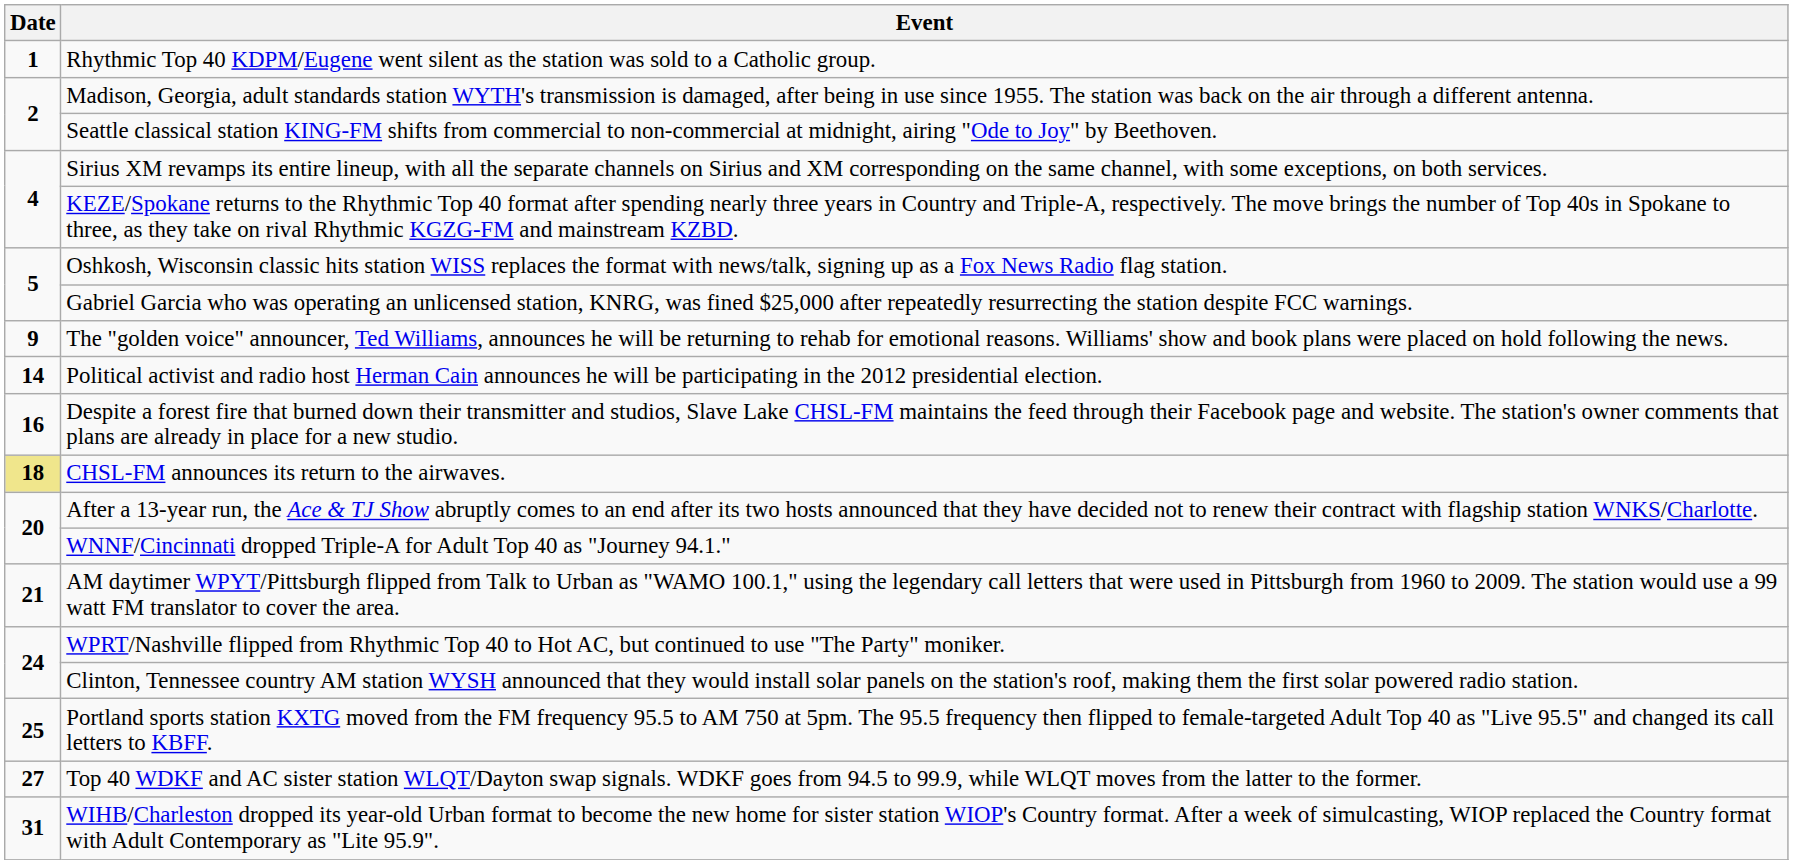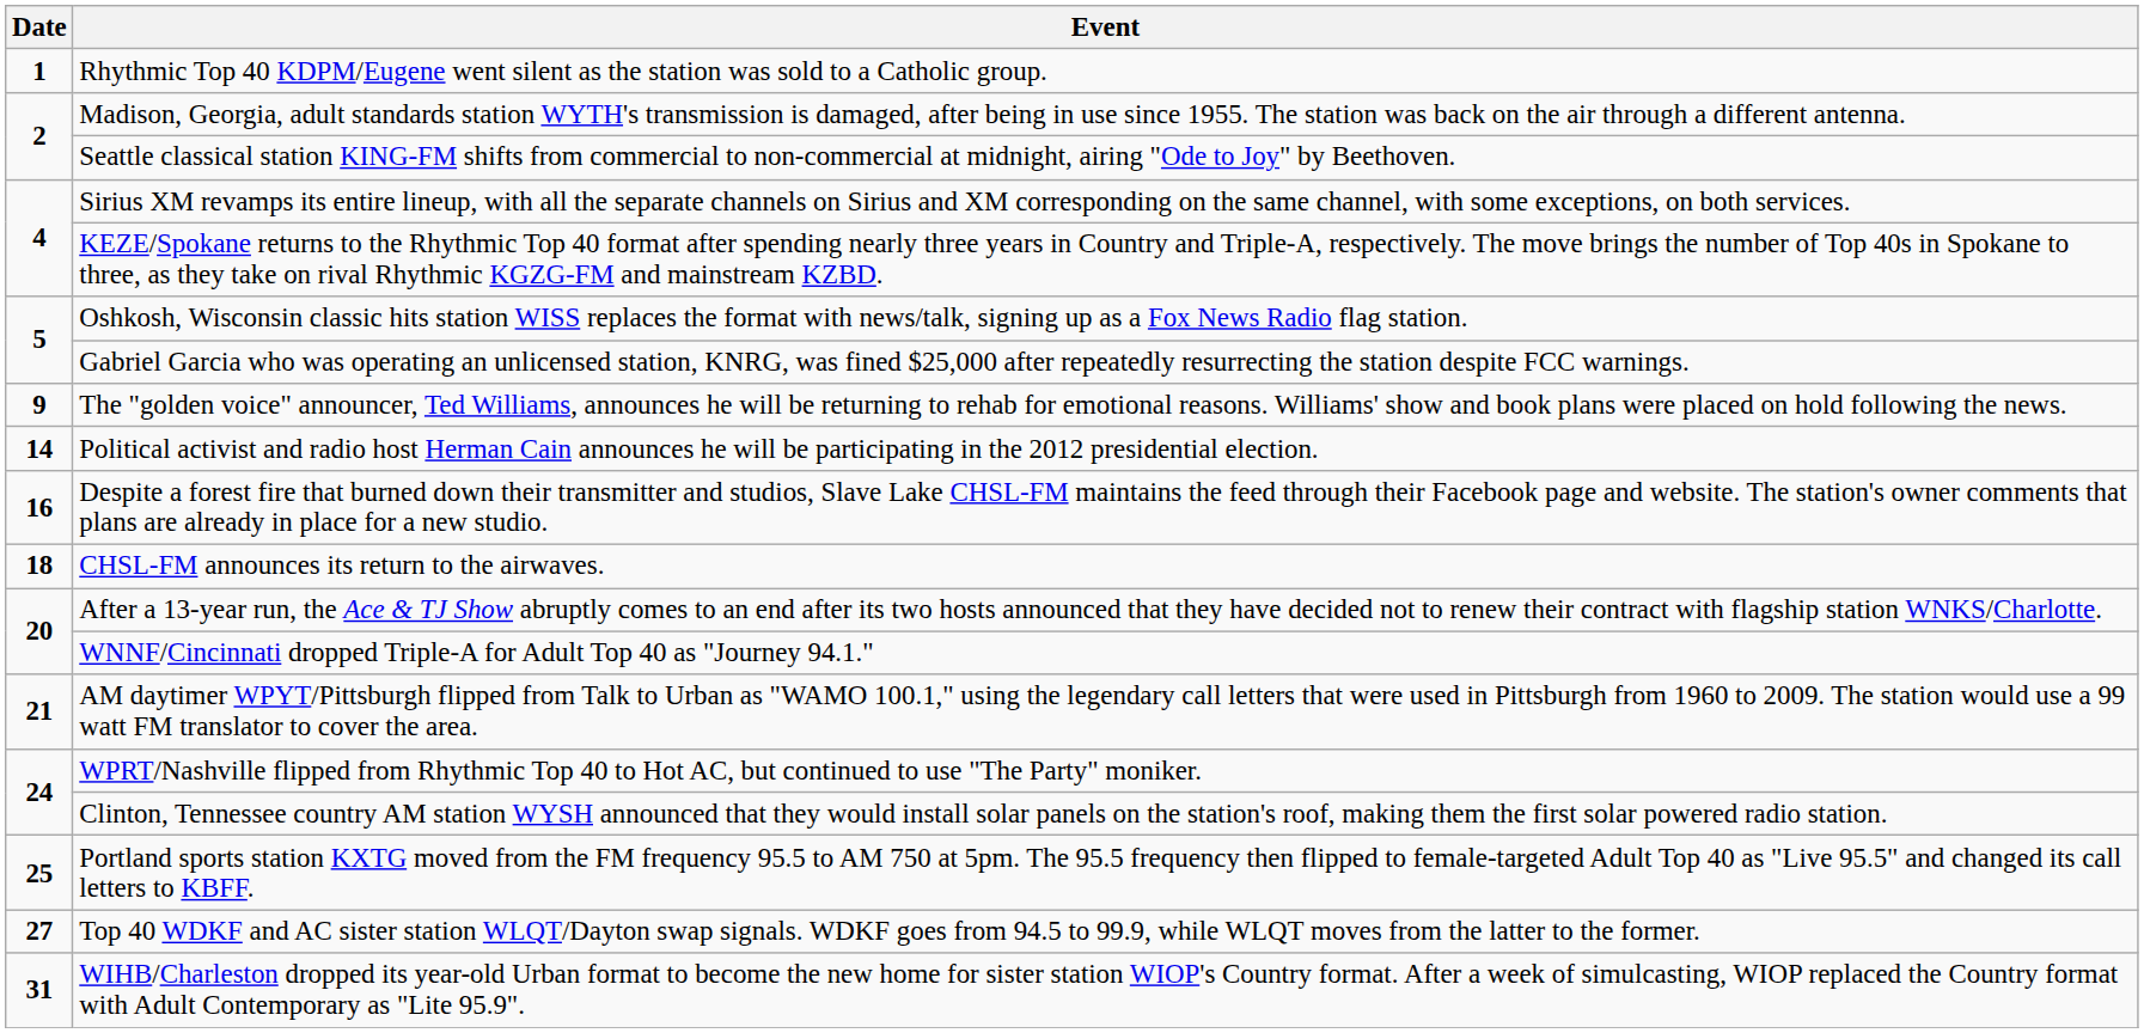CHSL-FM announces its return to the airwaves. | Date: khaki background -> no background
